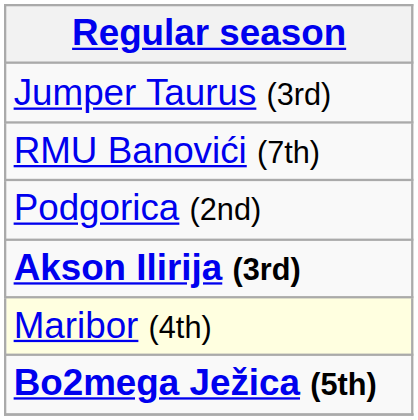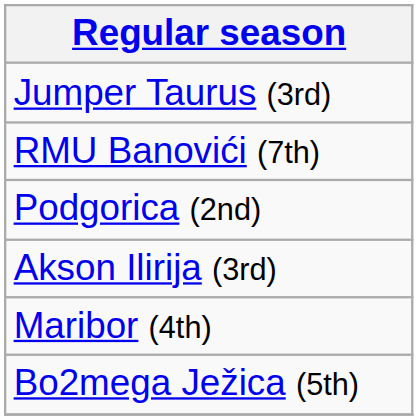Akson Ilirija (3rd) | column 1: bold -> normal
Maribor (4th) | column 1: lightyellow background -> no background
Bo2mega Ježica (5th) | column 1: bold -> normal
